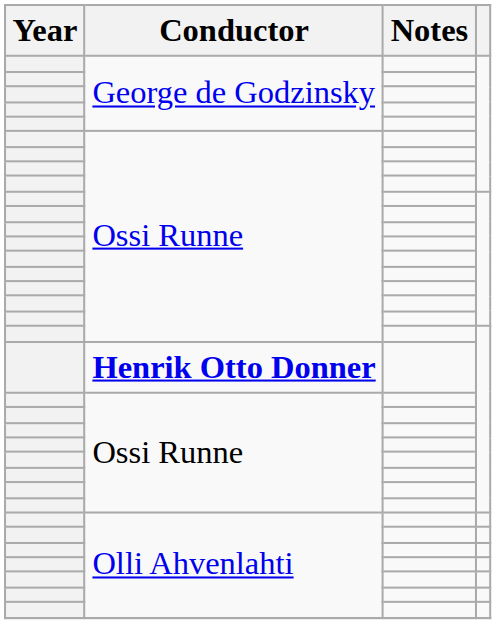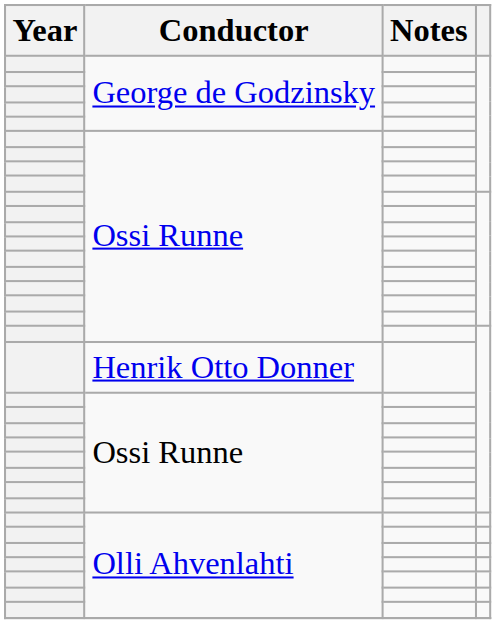Henrik Otto Donner | Conductor: bold -> normal
